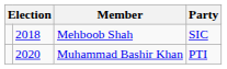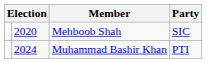Mehboob Shah | column 2: 2018 -> 2020
Muhammad Bashir Khan | column 2: 2020 -> 2024
